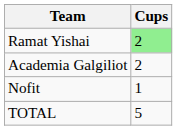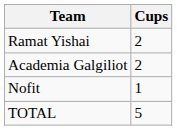Ramat Yishai | Cups: lightgreen background -> no background
